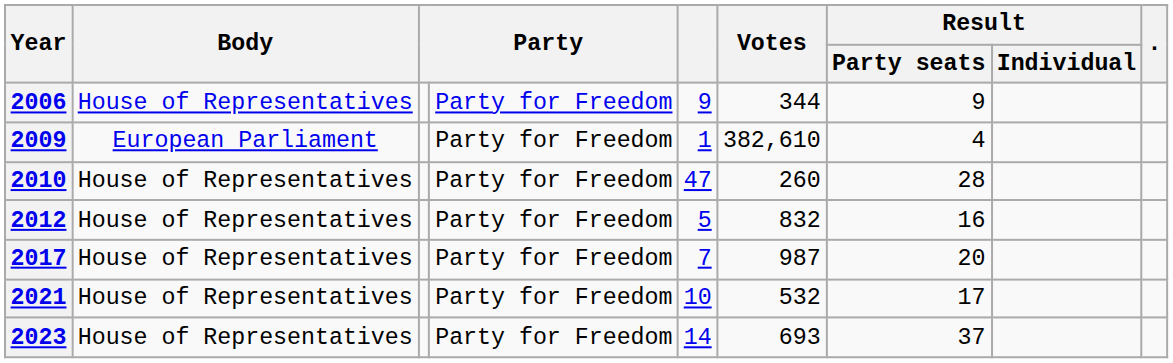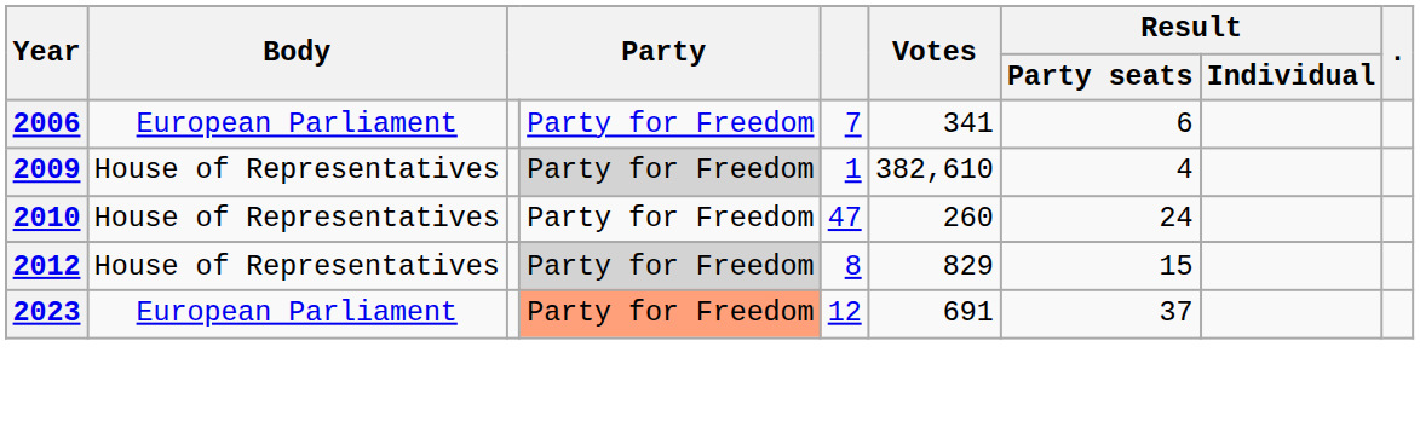2006 | Body: House of Representatives -> European Parliament
2006 | column 5: 9 -> 7
2006 | Votes: 344 -> 341
2006 | Result / Party seats: 9 -> 6
2009 | Body: European Parliament -> House of Representatives
2009 | column 4: no background -> lightgrey background
2010 | Result / Party seats: 28 -> 24
2012 | column 4: no background -> lightgrey background
2012 | column 5: 5 -> 8
2012 | Votes: 832 -> 829
2012 | Result / Party seats: 16 -> 15
- row: 2017 | House of Representatives | Party for Freedom | 7 | 987 | 20
- row: 2021 | House of Representatives | Party for Freedom | 10 | 532 | 17
2023 | Body: House of Representatives -> European Parliament
2023 | column 4: no background -> lightsalmon background
2023 | column 5: 14 -> 12
2023 | Votes: 693 -> 691
